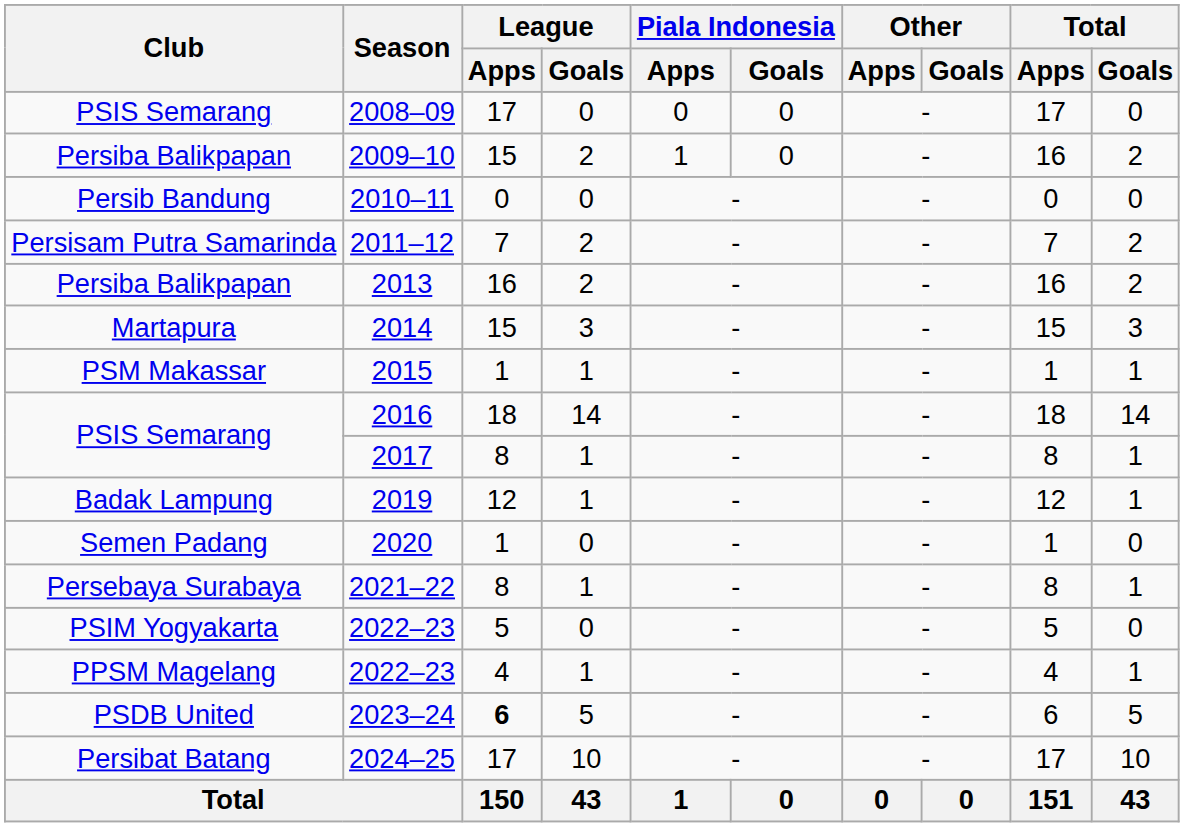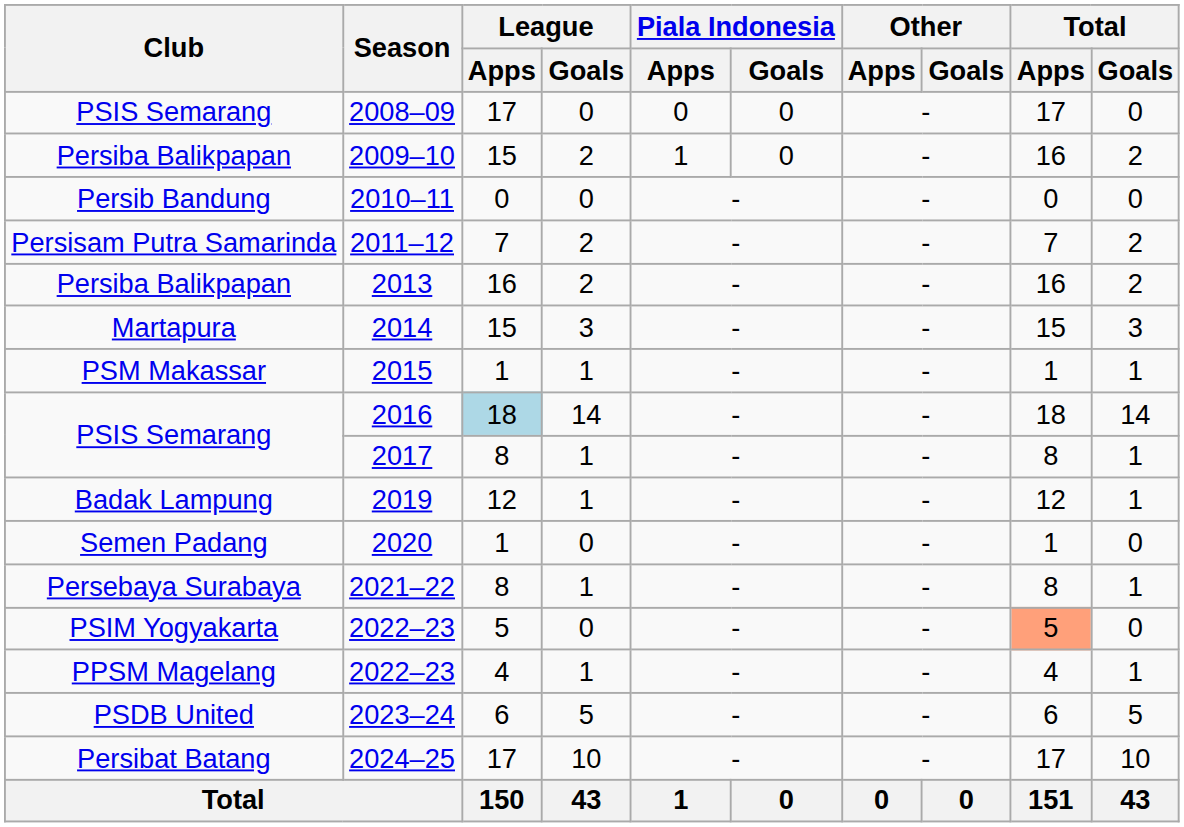2016 | League / Apps: no background -> lightblue background
PSIM Yogyakarta / 2022–23 | Total / Apps: no background -> lightsalmon background
2023–24 | League / Apps: bold -> normal
